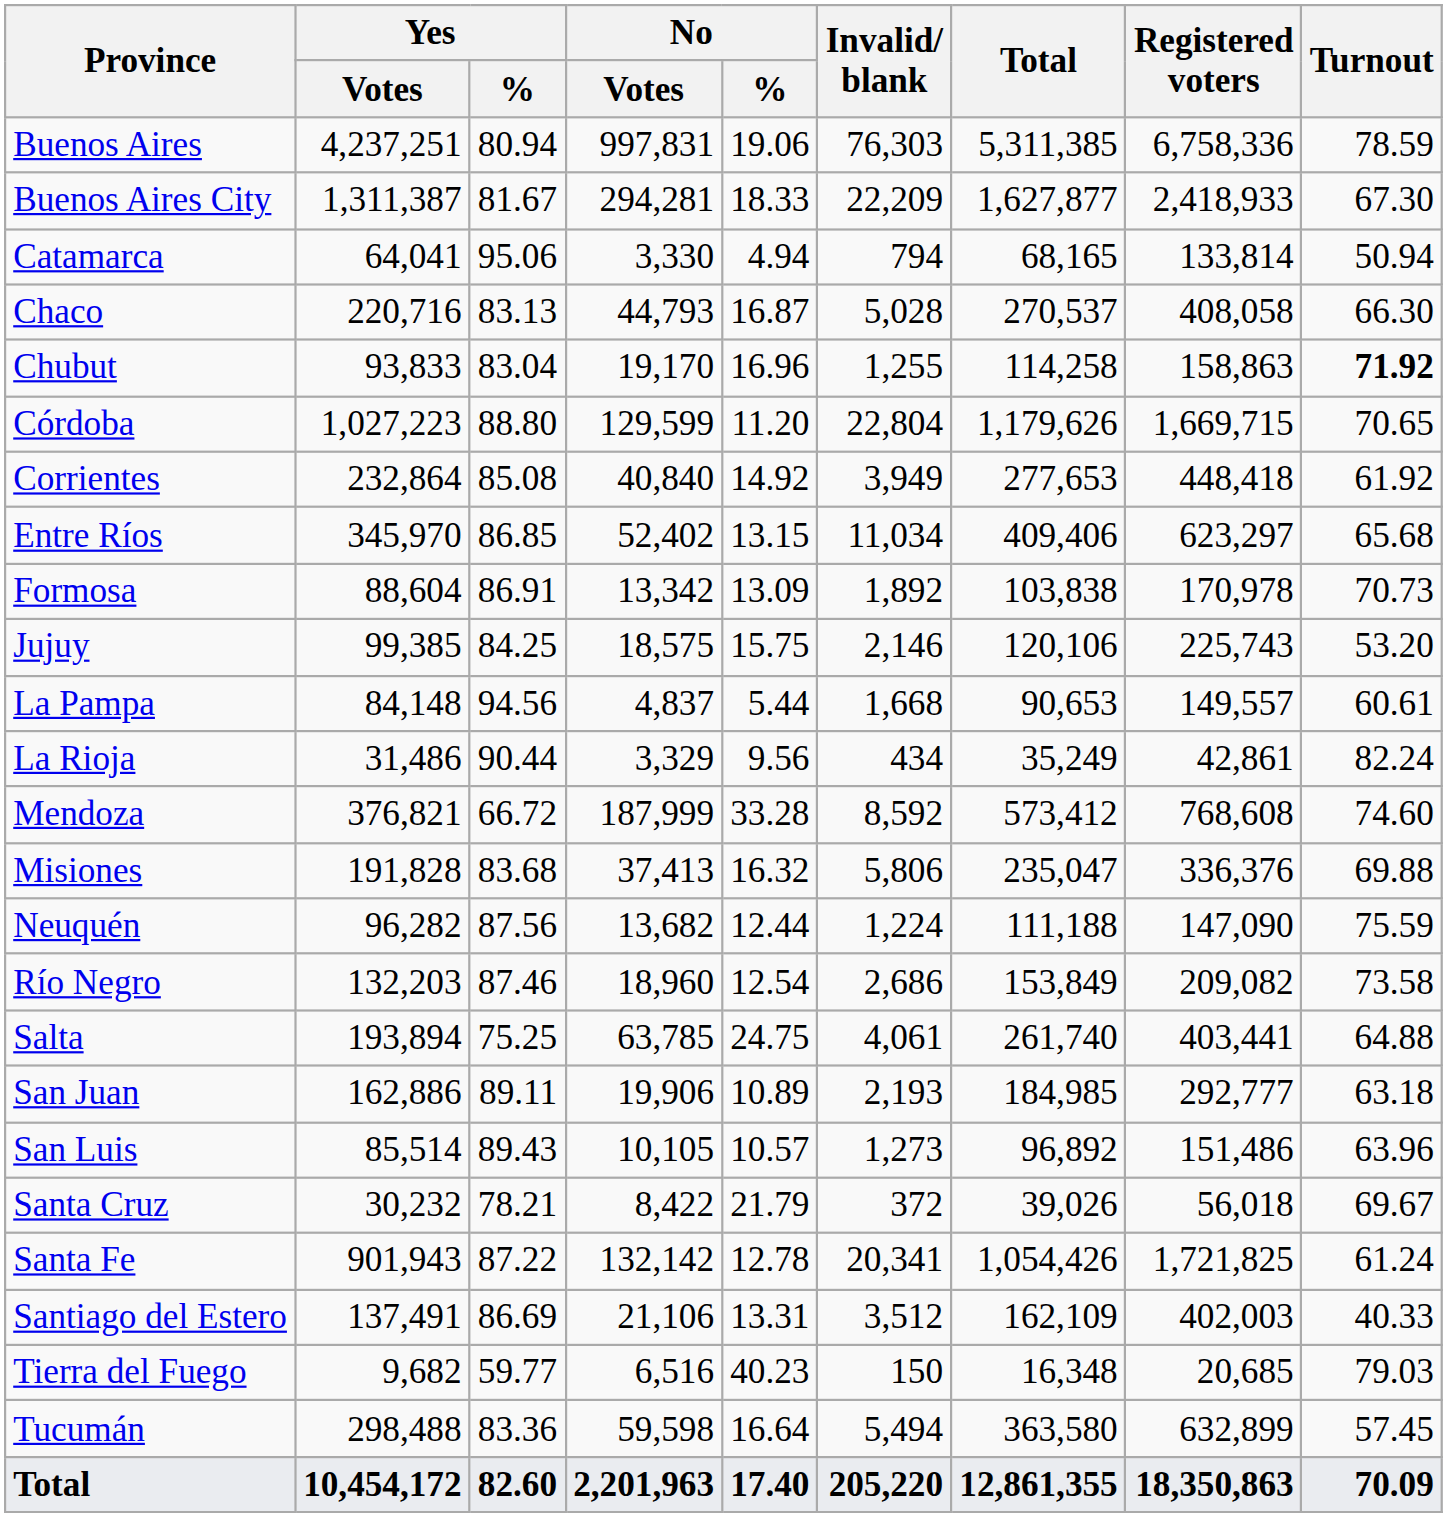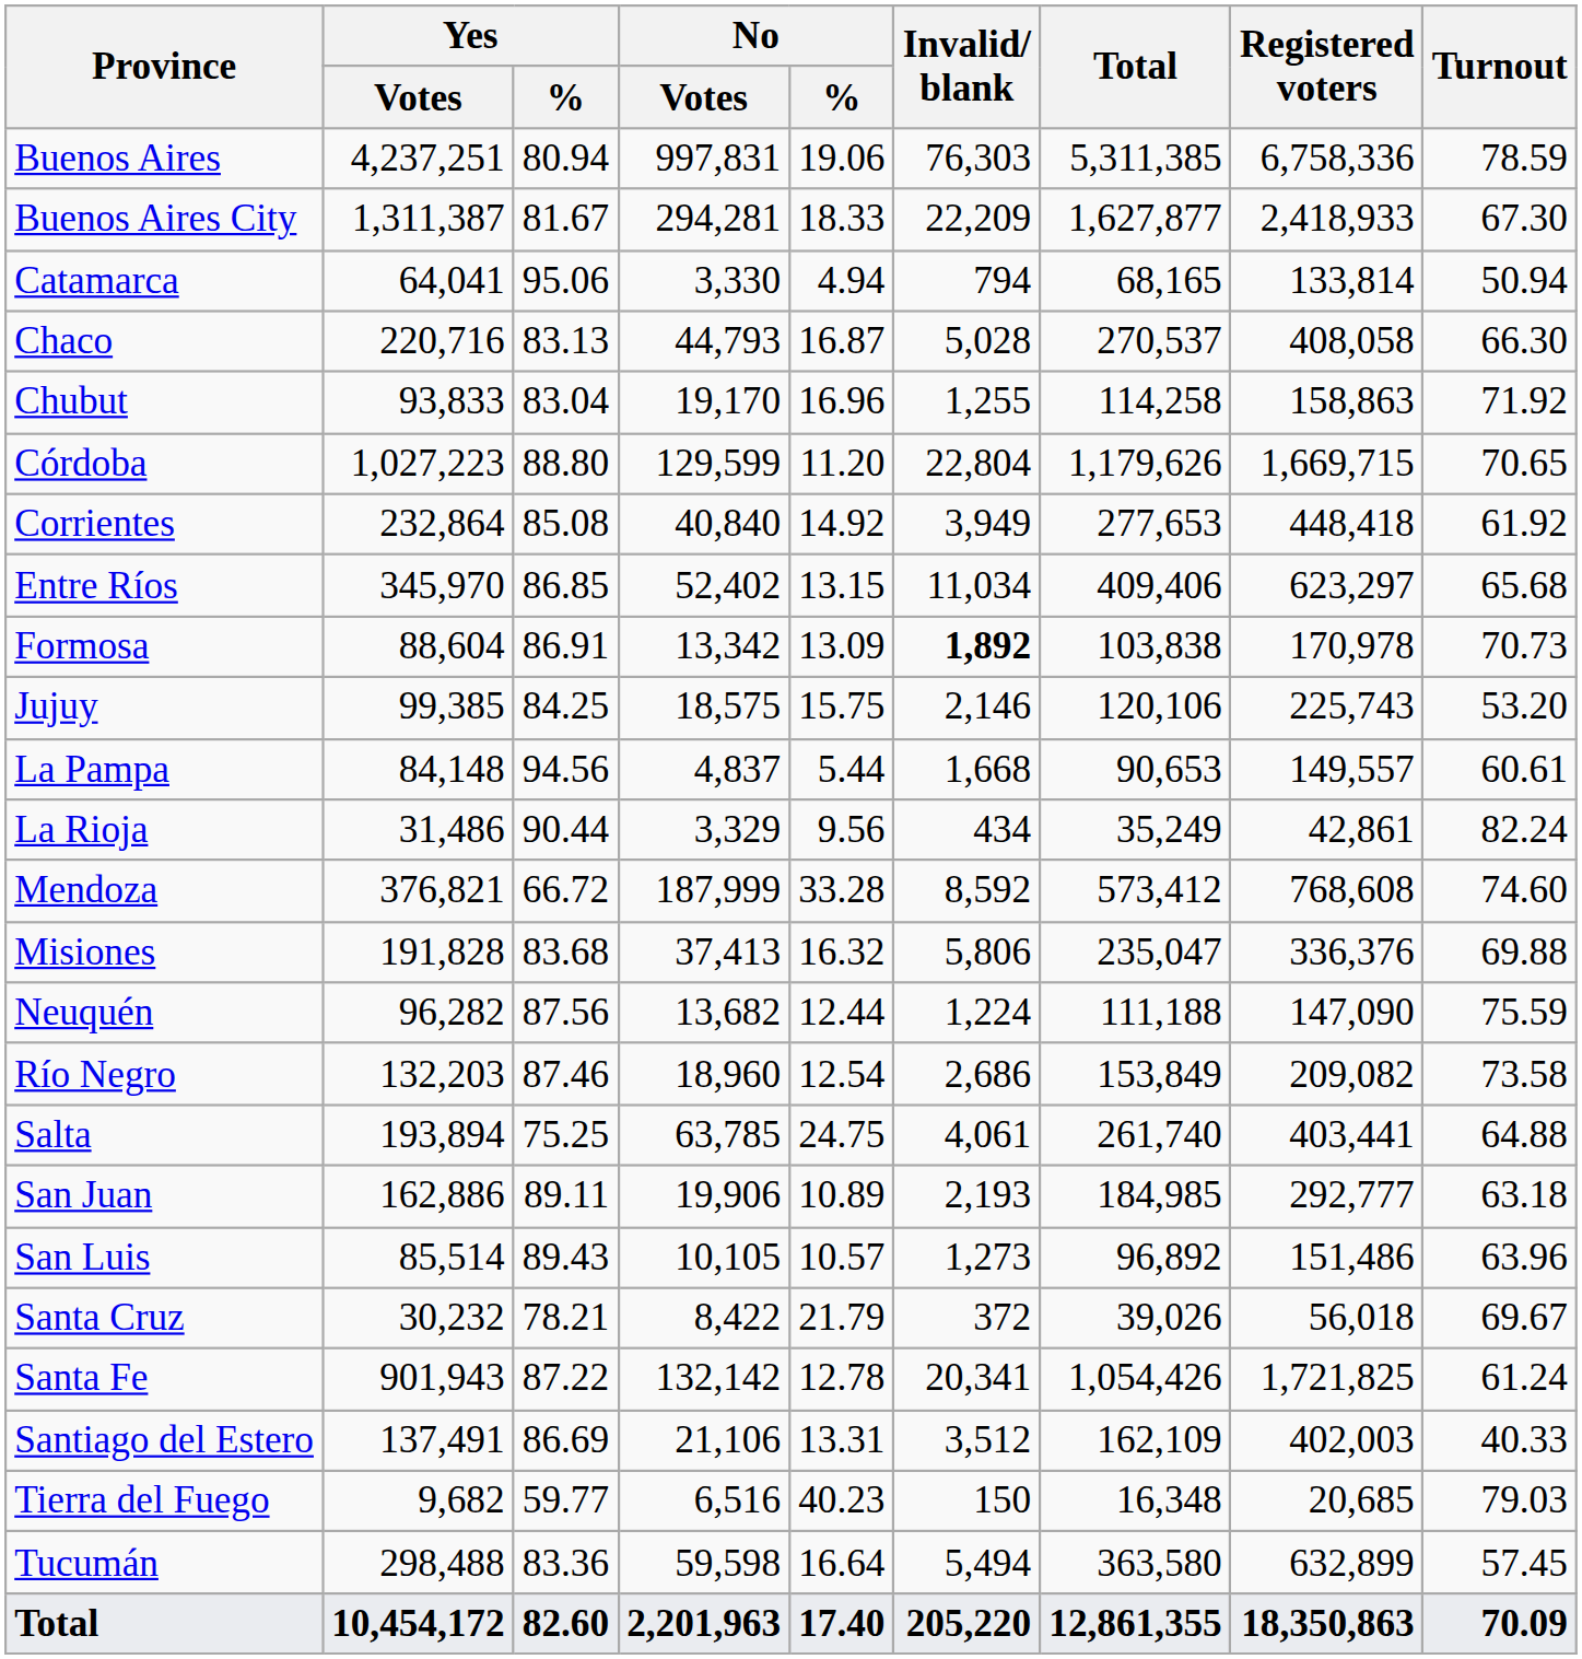Chubut | Turnout: bold -> normal
Formosa | Invalid/ blank: normal -> bold
